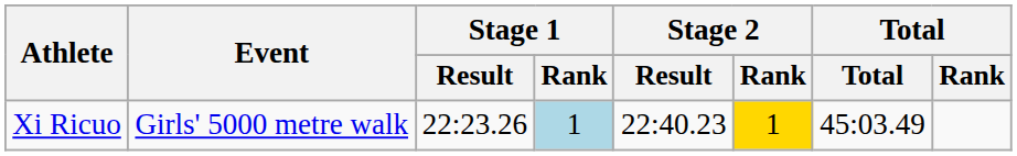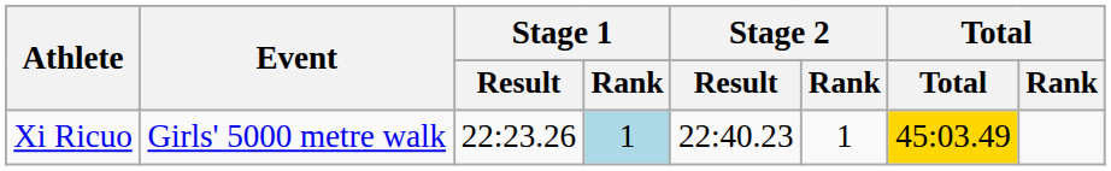Xi Ricuo | Stage 2 / Rank: gold background -> no background
Xi Ricuo | Total: no background -> gold background
